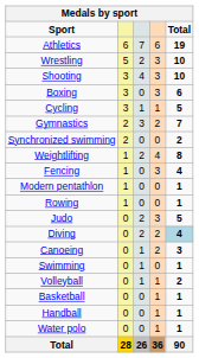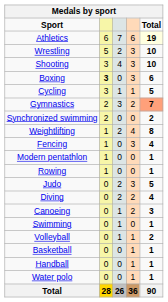Athletics | Total: no background -> lightyellow background
Boxing | column 2: normal -> bold
Gymnastics | Total: no background -> lightsalmon background
Diving | Total: lightblue background -> no background
